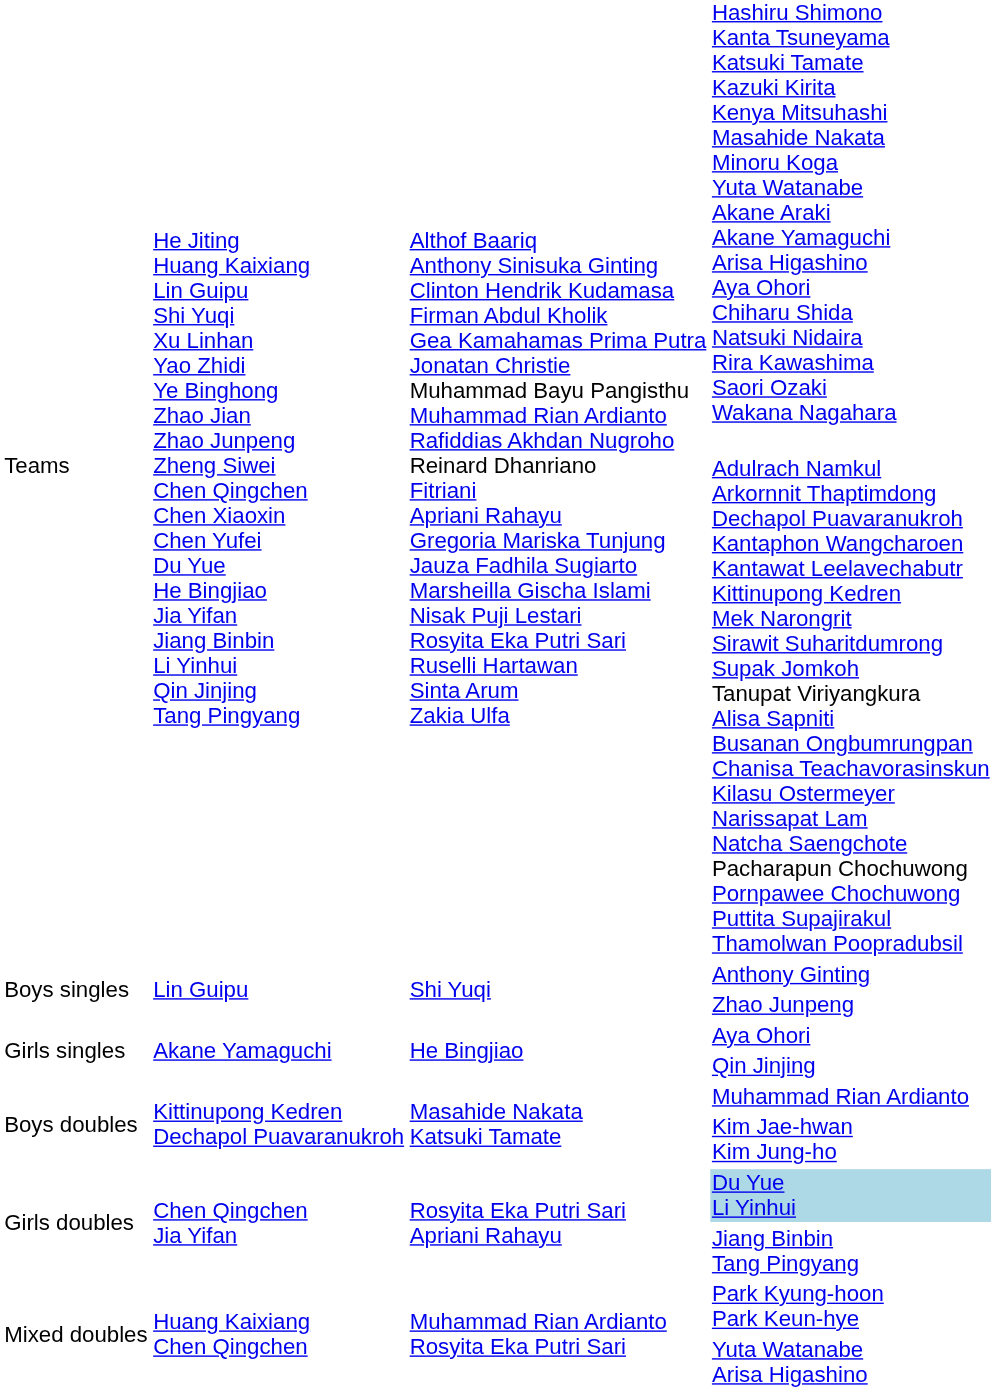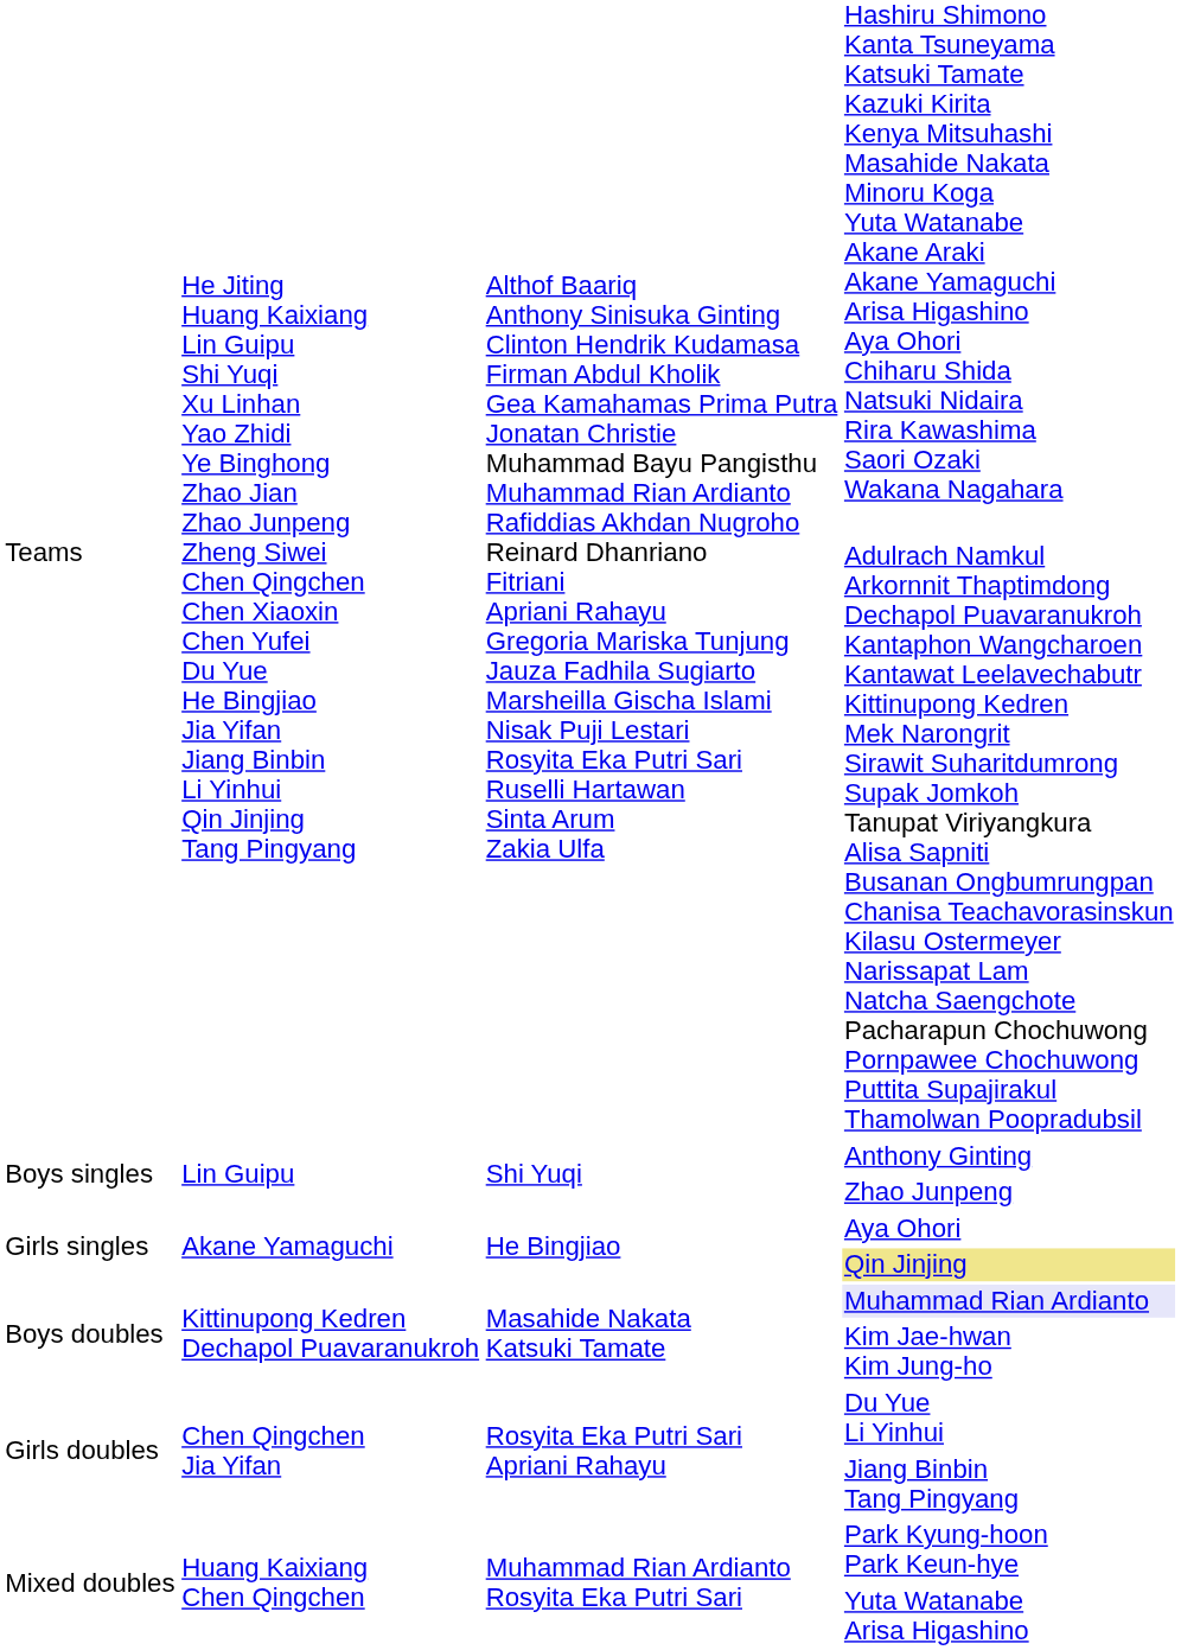Qin Jinjing | column 4: no background -> khaki background
Muhammad Rian Ardianto | column 4: no background -> lavender background
Du Yue Li Yinhui | column 4: lightblue background -> no background
